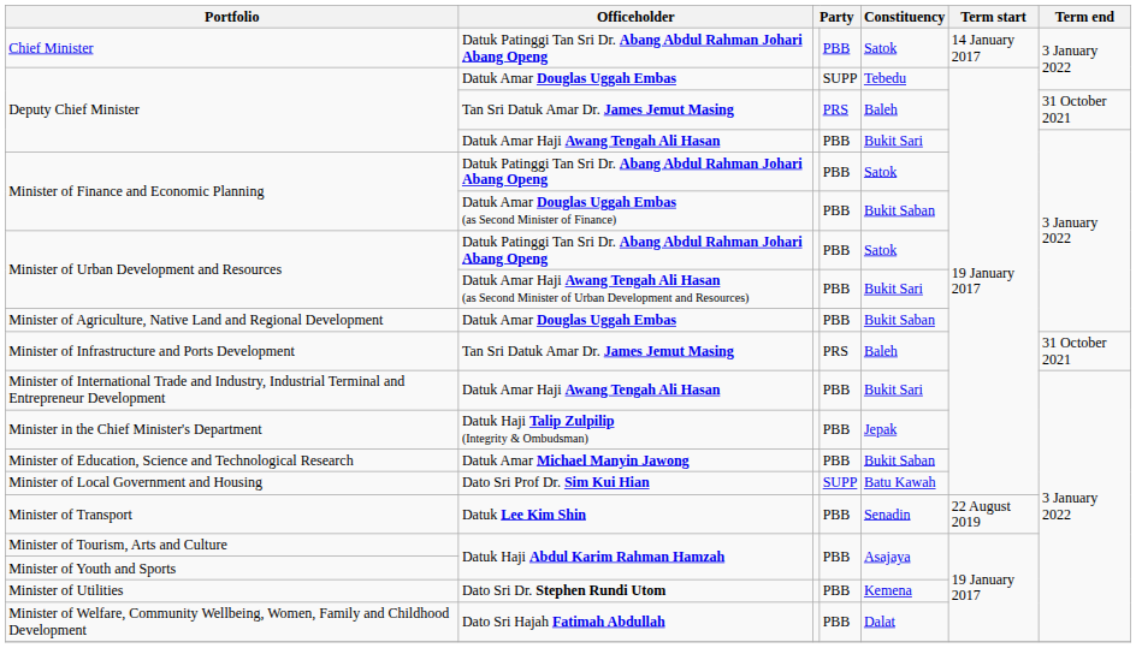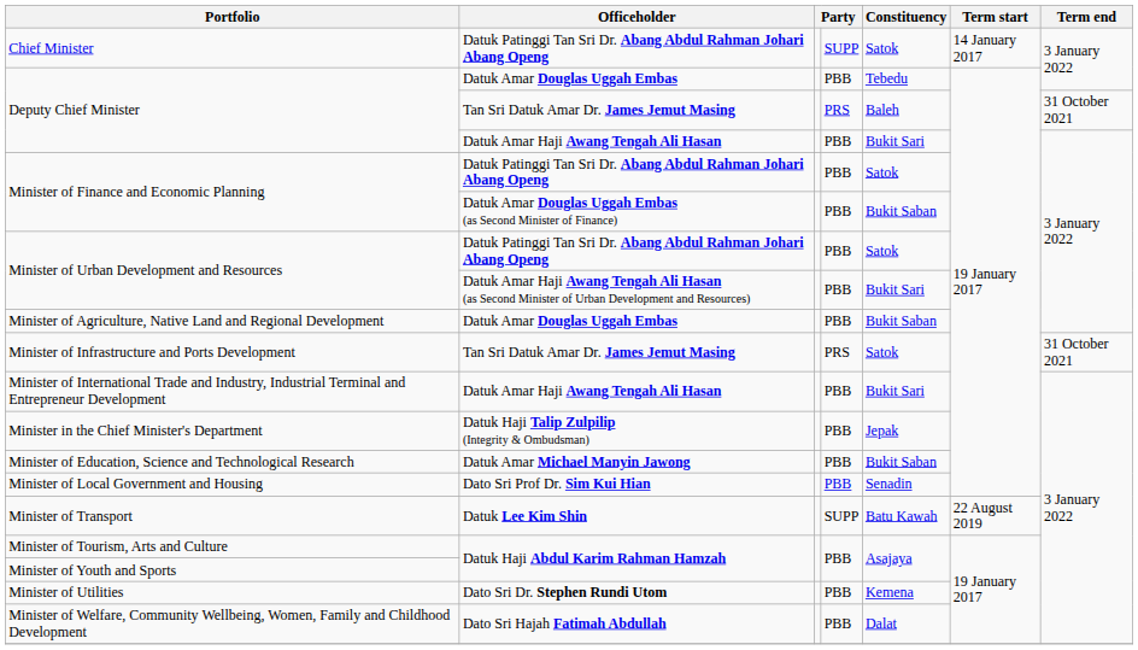Chief Minister | column 4: PBB -> SUPP
Deputy Chief Minister / Datuk Amar Douglas Uggah Embas | column 4: SUPP -> PBB
Minister of Infrastructure and Ports Development | Constituency: Baleh -> Satok
Minister of Local Government and Housing | column 4: SUPP -> PBB
Minister of Local Government and Housing | Constituency: Batu Kawah -> Senadin
Minister of Transport | column 4: PBB -> SUPP
Minister of Transport | Constituency: Senadin -> Batu Kawah
